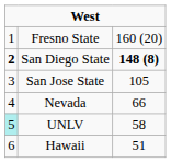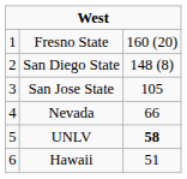San Diego State | column 1: bold -> normal
San Diego State | column 3: bold -> normal
UNLV | column 1: paleturquoise background -> no background
UNLV | column 3: normal -> bold
